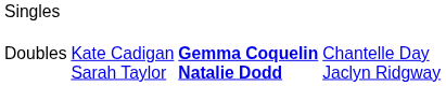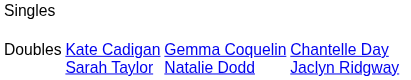Doubles | column 3: bold -> normal
